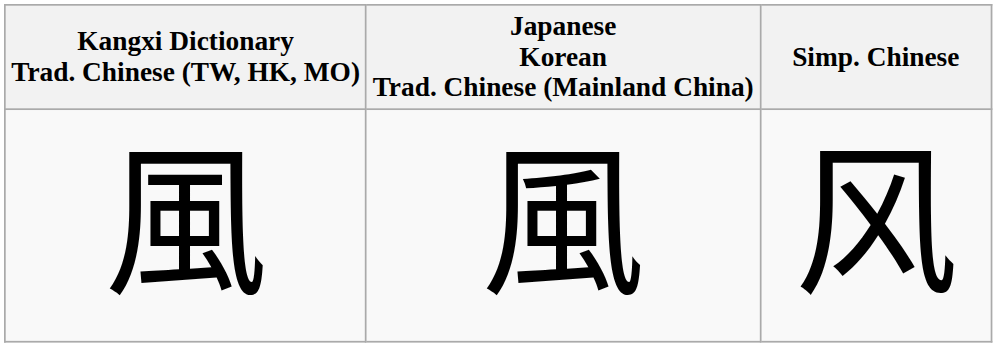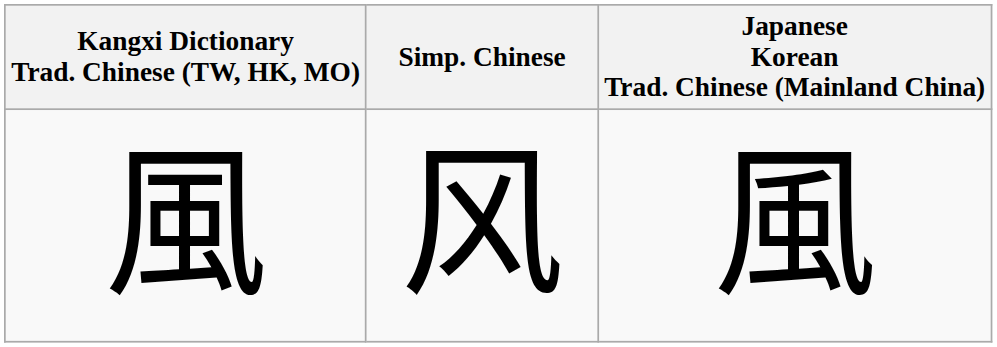columns swapped: Japanese Korean Trad. Chinese (Mainland China) <-> Simp. Chinese
